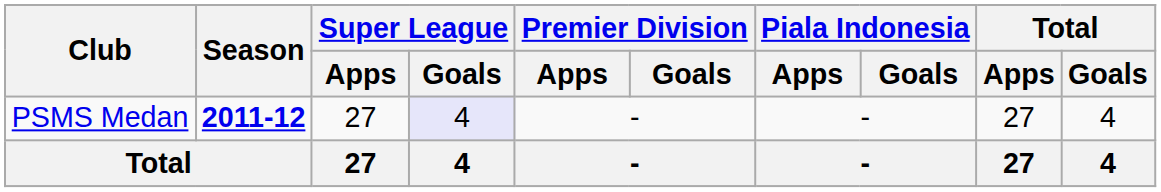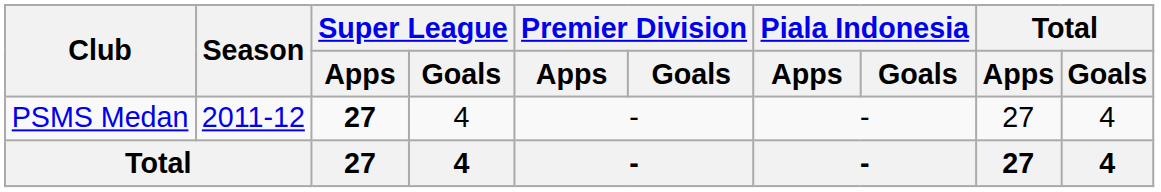PSMS Medan | Season: bold -> normal
PSMS Medan | Super League / Apps: normal -> bold
PSMS Medan | Super League / Goals: lavender background -> no background
